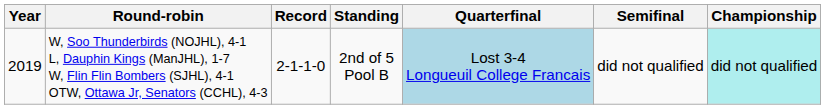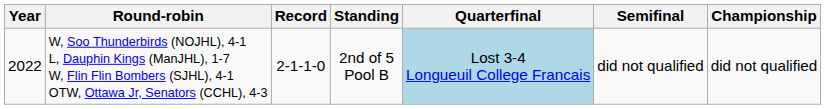row 2 | Year: 2019 -> 2022
row 2 | Championship: paleturquoise background -> no background
